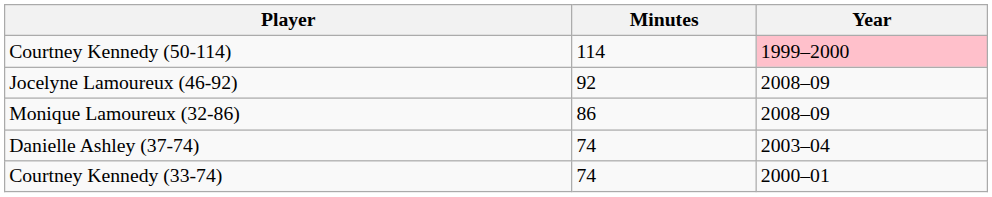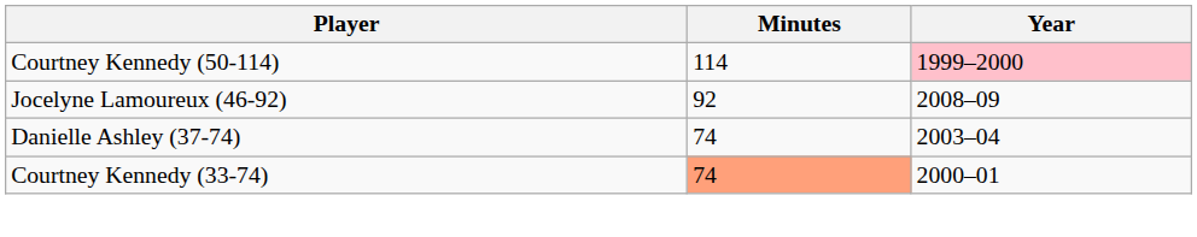- row: Monique Lamoureux (32-86) | 86 | 2008–09
Courtney Kennedy (33-74) | Minutes: no background -> lightsalmon background
